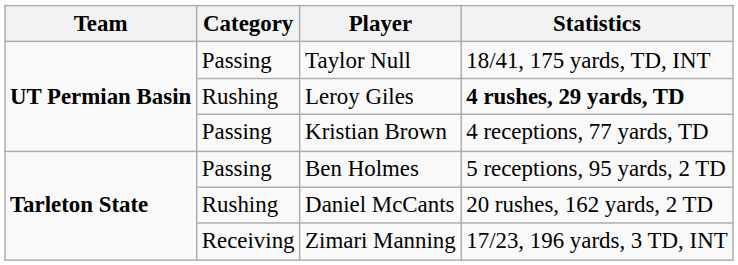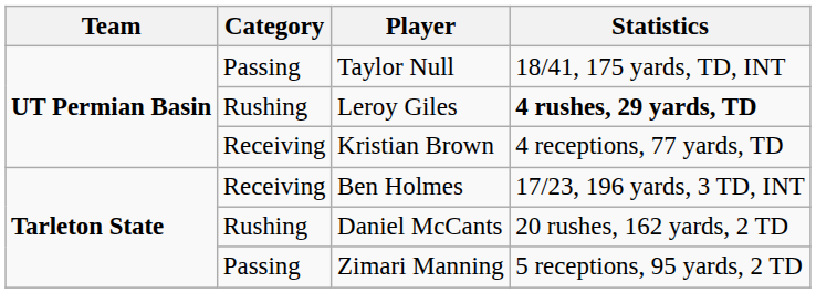Kristian Brown | Category: Passing -> Receiving
Ben Holmes | Category: Passing -> Receiving
Ben Holmes | Statistics: 5 receptions, 95 yards, 2 TD -> 17/23, 196 yards, 3 TD, INT
Zimari Manning | Category: Receiving -> Passing
Zimari Manning | Statistics: 17/23, 196 yards, 3 TD, INT -> 5 receptions, 95 yards, 2 TD
